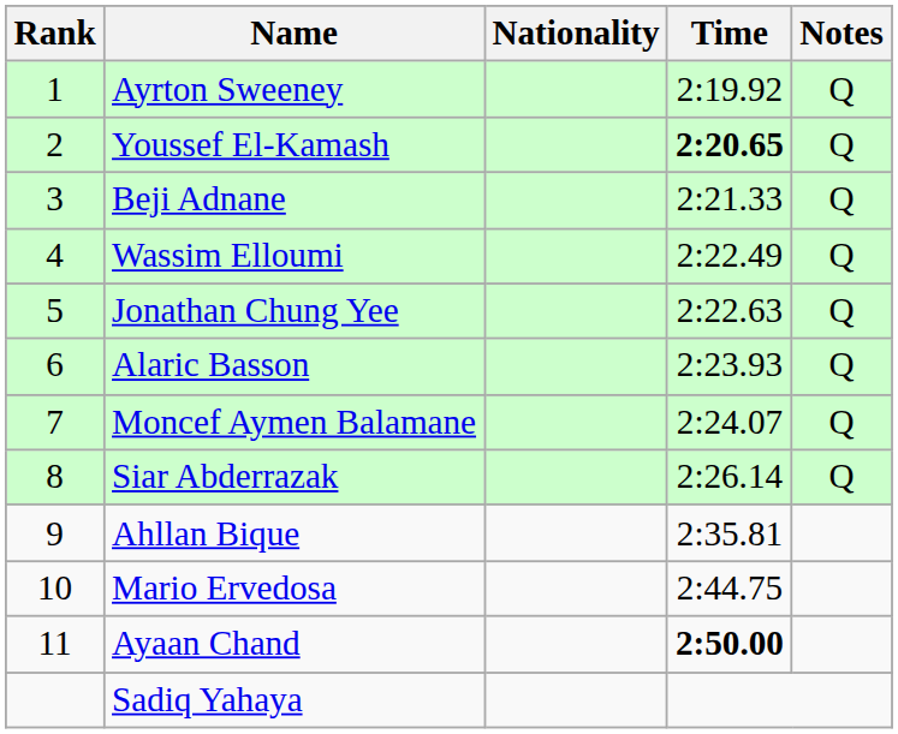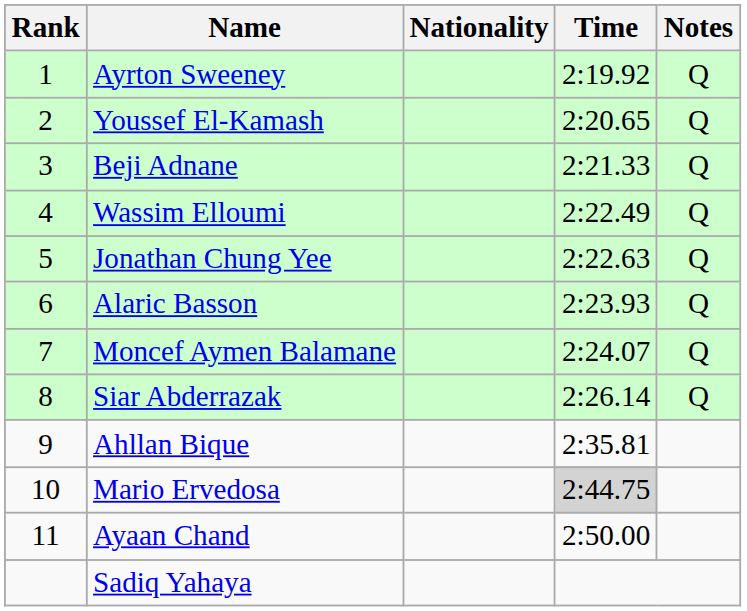Youssef El-Kamash | Time: bold -> normal
Mario Ervedosa | Time: no background -> lightgrey background
Ayaan Chand | Time: bold -> normal
